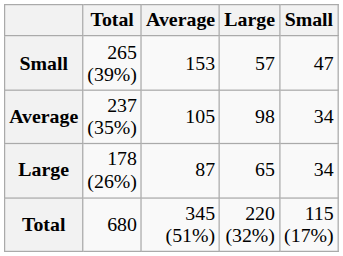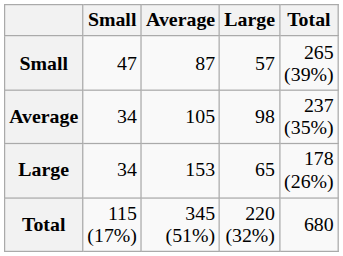columns swapped: Small <-> Total
row 2 | Average: 153 -> 87
row 4 | Average: 87 -> 153
